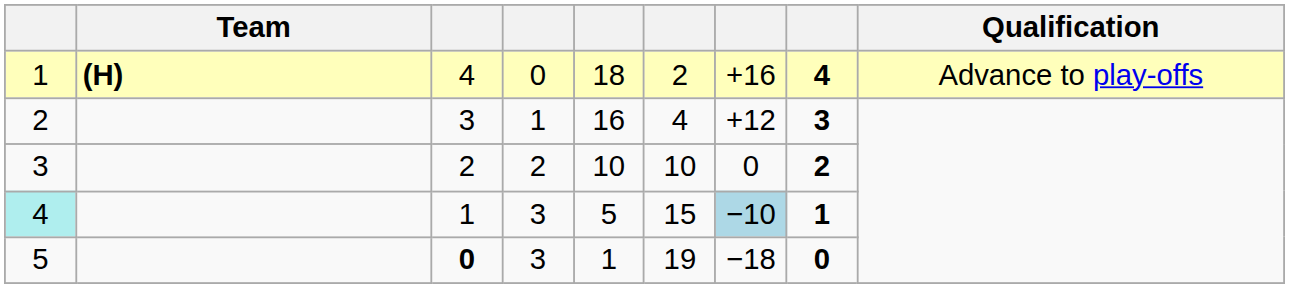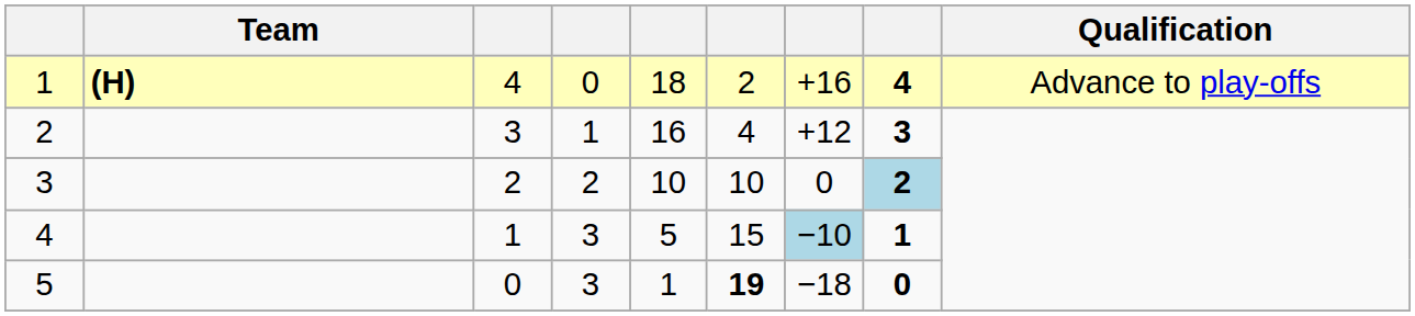row 4 | column 8: no background -> lightblue background
row 5 | column 1: paleturquoise background -> no background
row 6 | column 3: bold -> normal
row 6 | column 6: normal -> bold
